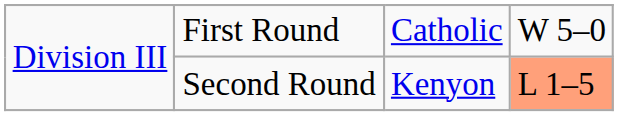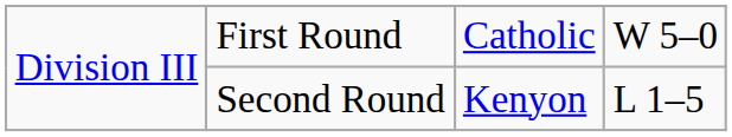Division III / Second Round | column 4: lightsalmon background -> no background
